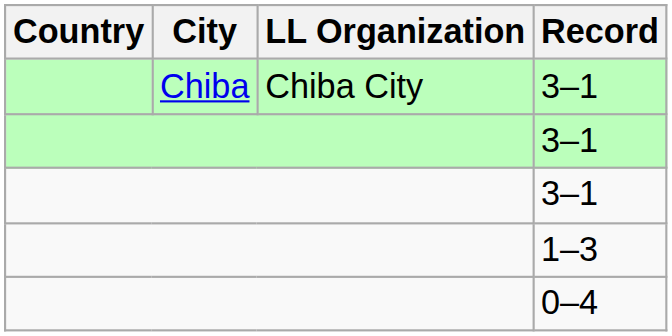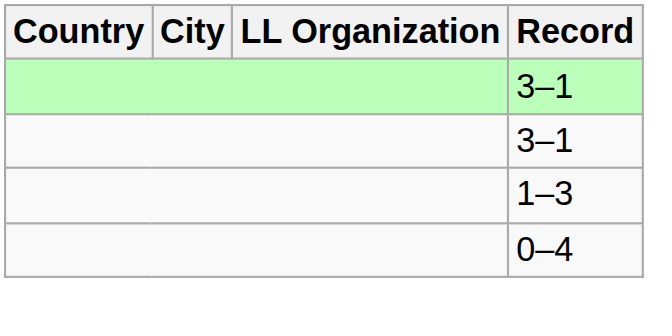- row: Chiba | Chiba City | 3–1
